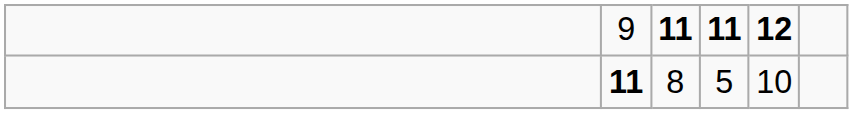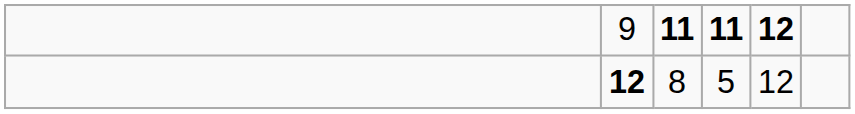row 2 | column 2: 11 -> 12
row 2 | column 5: 10 -> 12
